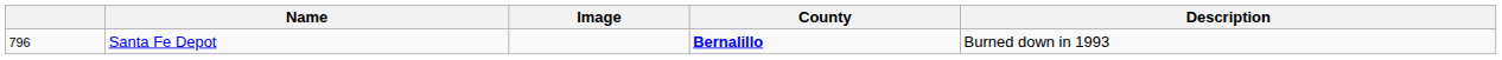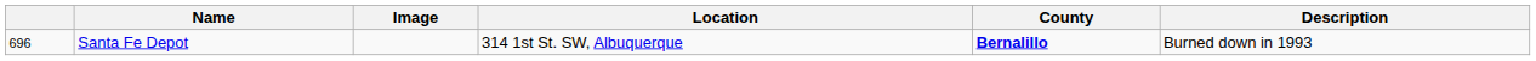+ column: Location | 314 1st St. SW, Albuquerque
Santa Fe Depot | column 1: 796 -> 696
